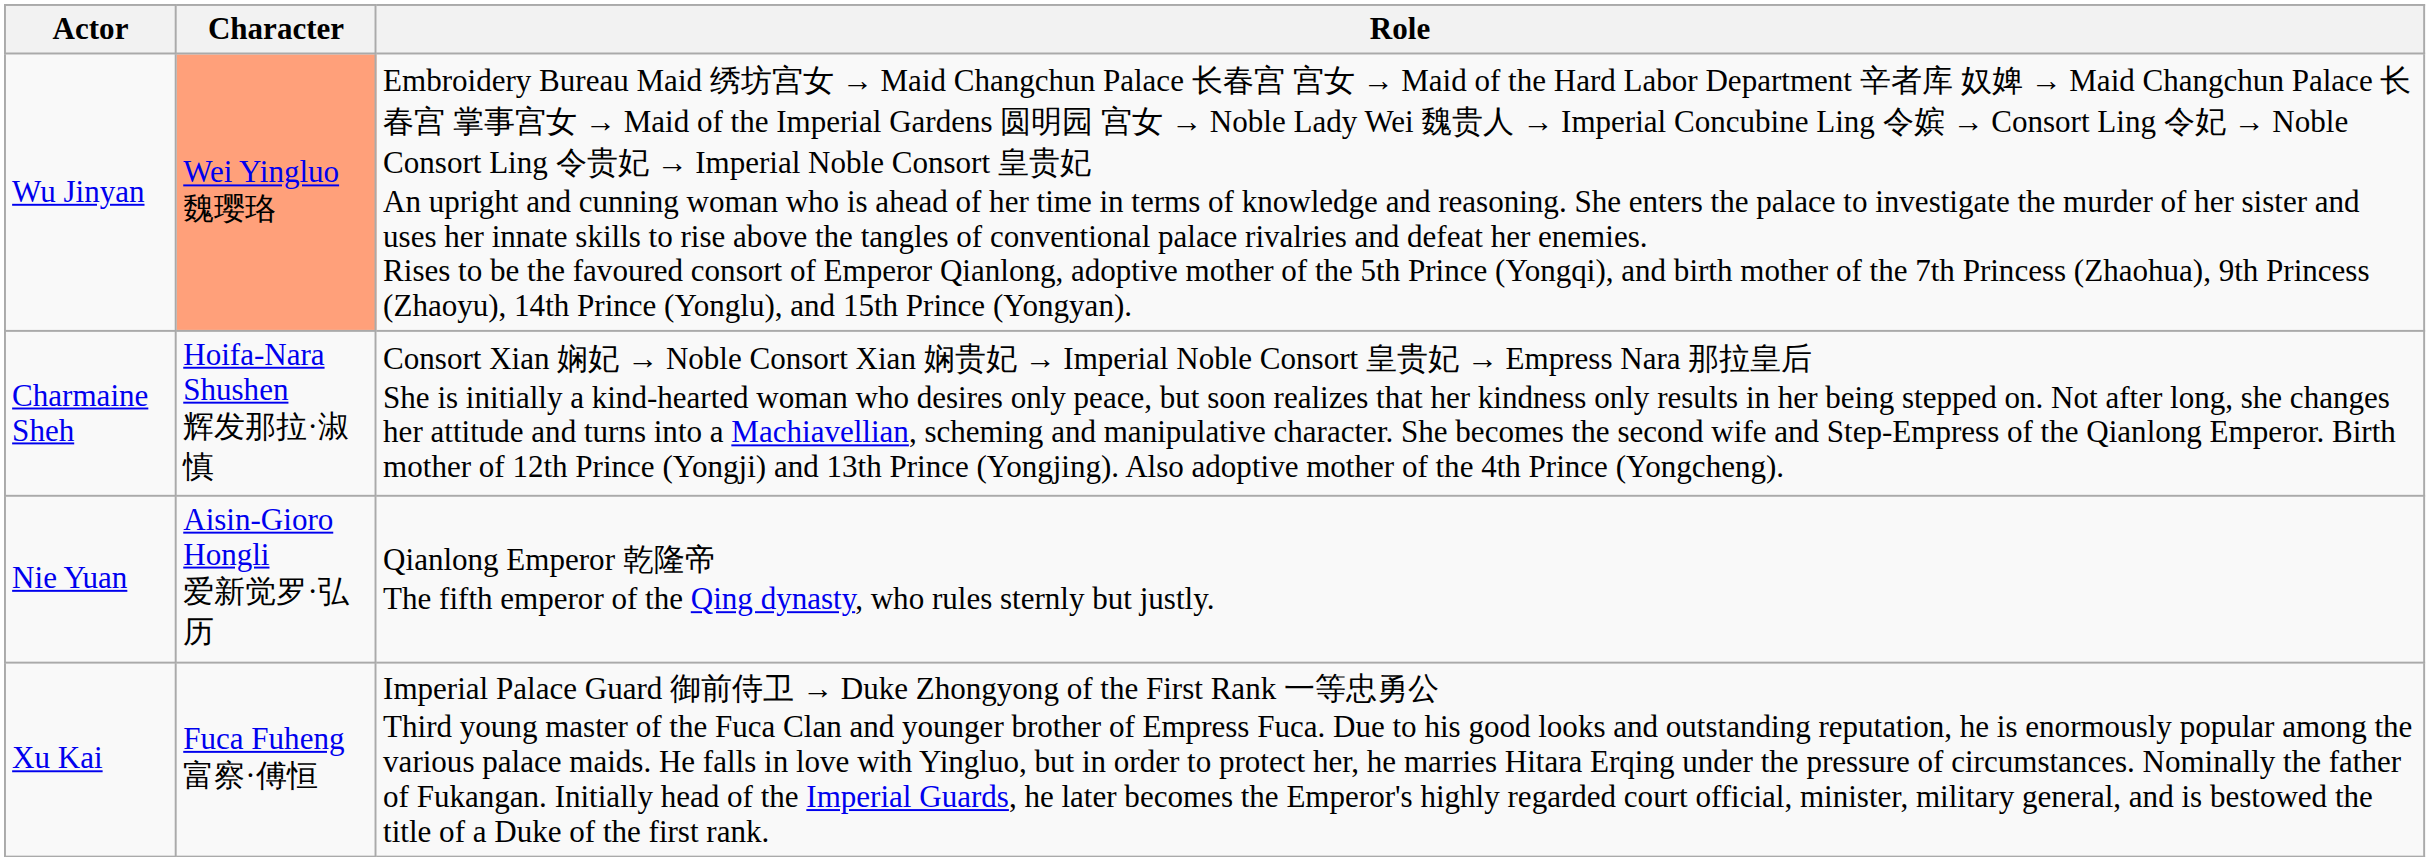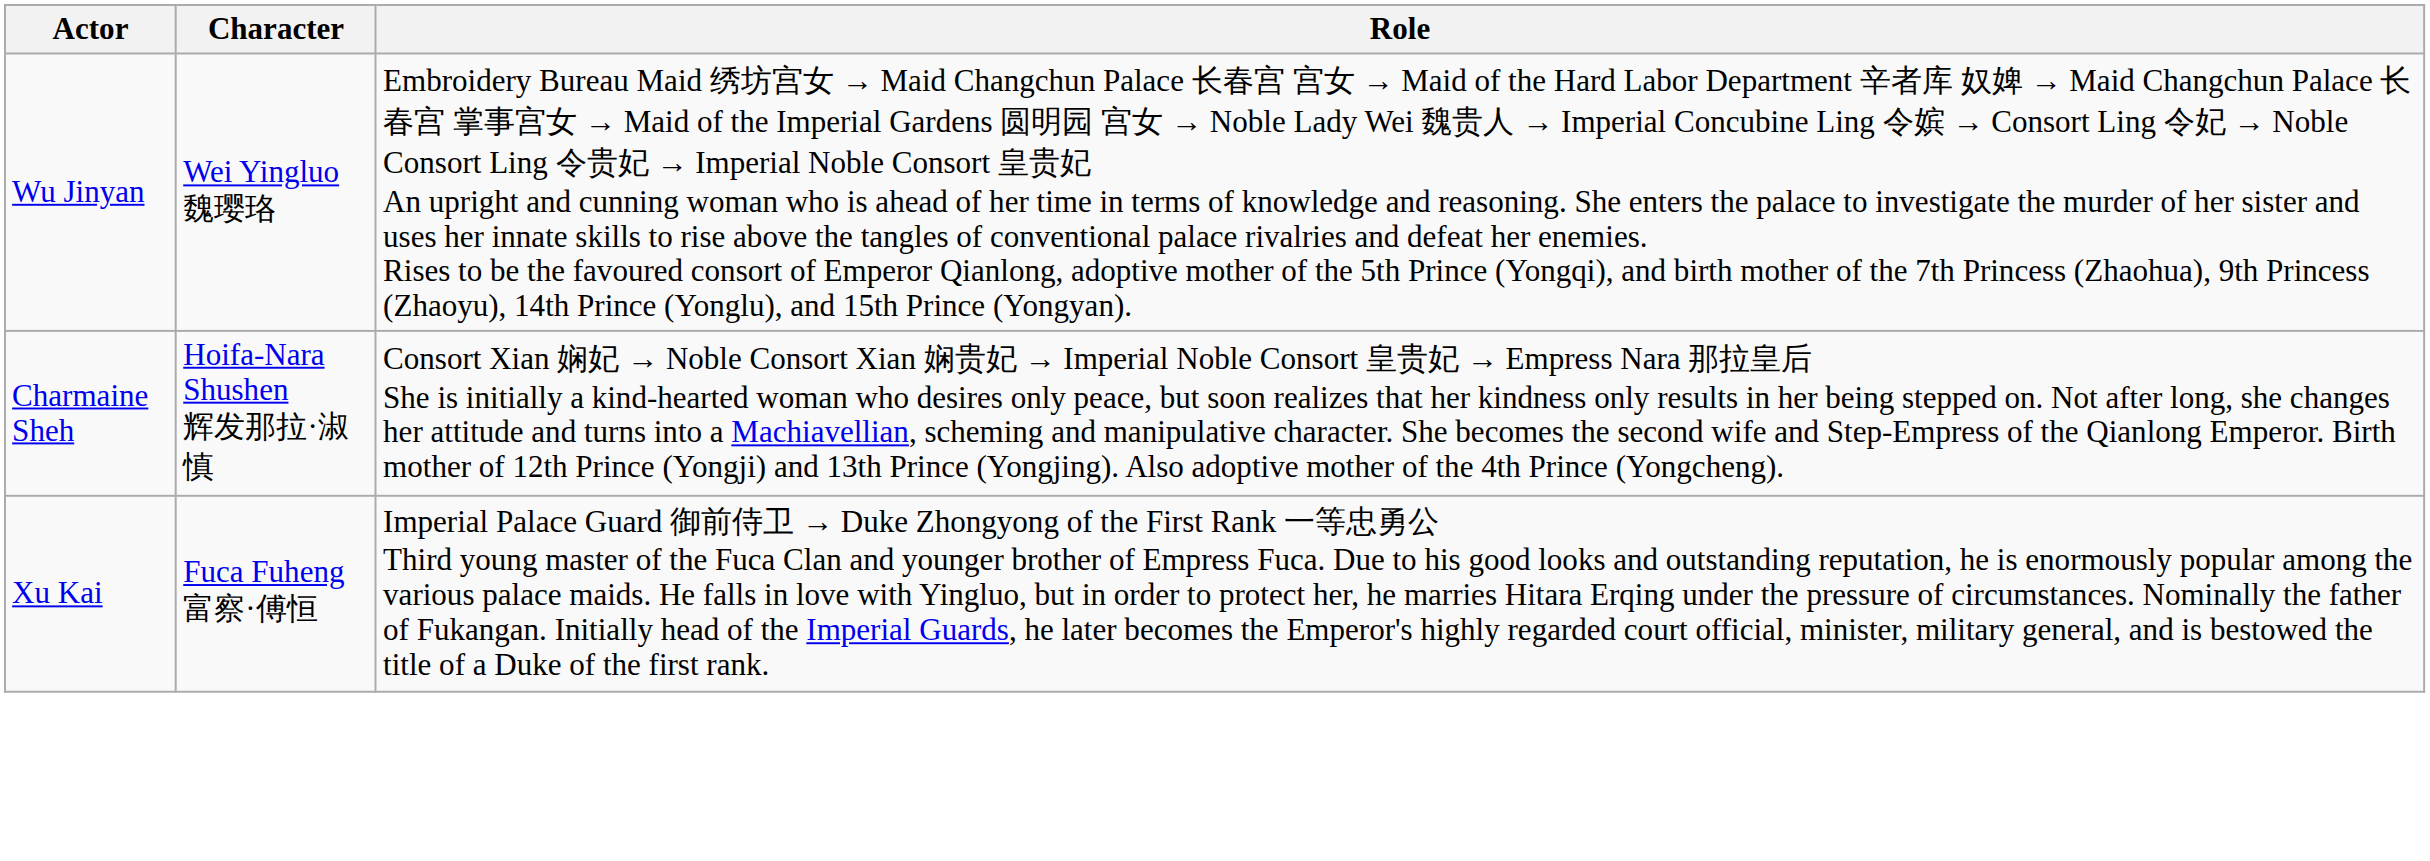Wu Jinyan | Character: lightsalmon background -> no background
- row: Nie Yuan | Aisin-Gioro Hongli 爱新觉罗·弘历 | Qianlong Emperor 乾隆帝 The fifth emperor of the Qing dynasty, who rules sternly but justly.
